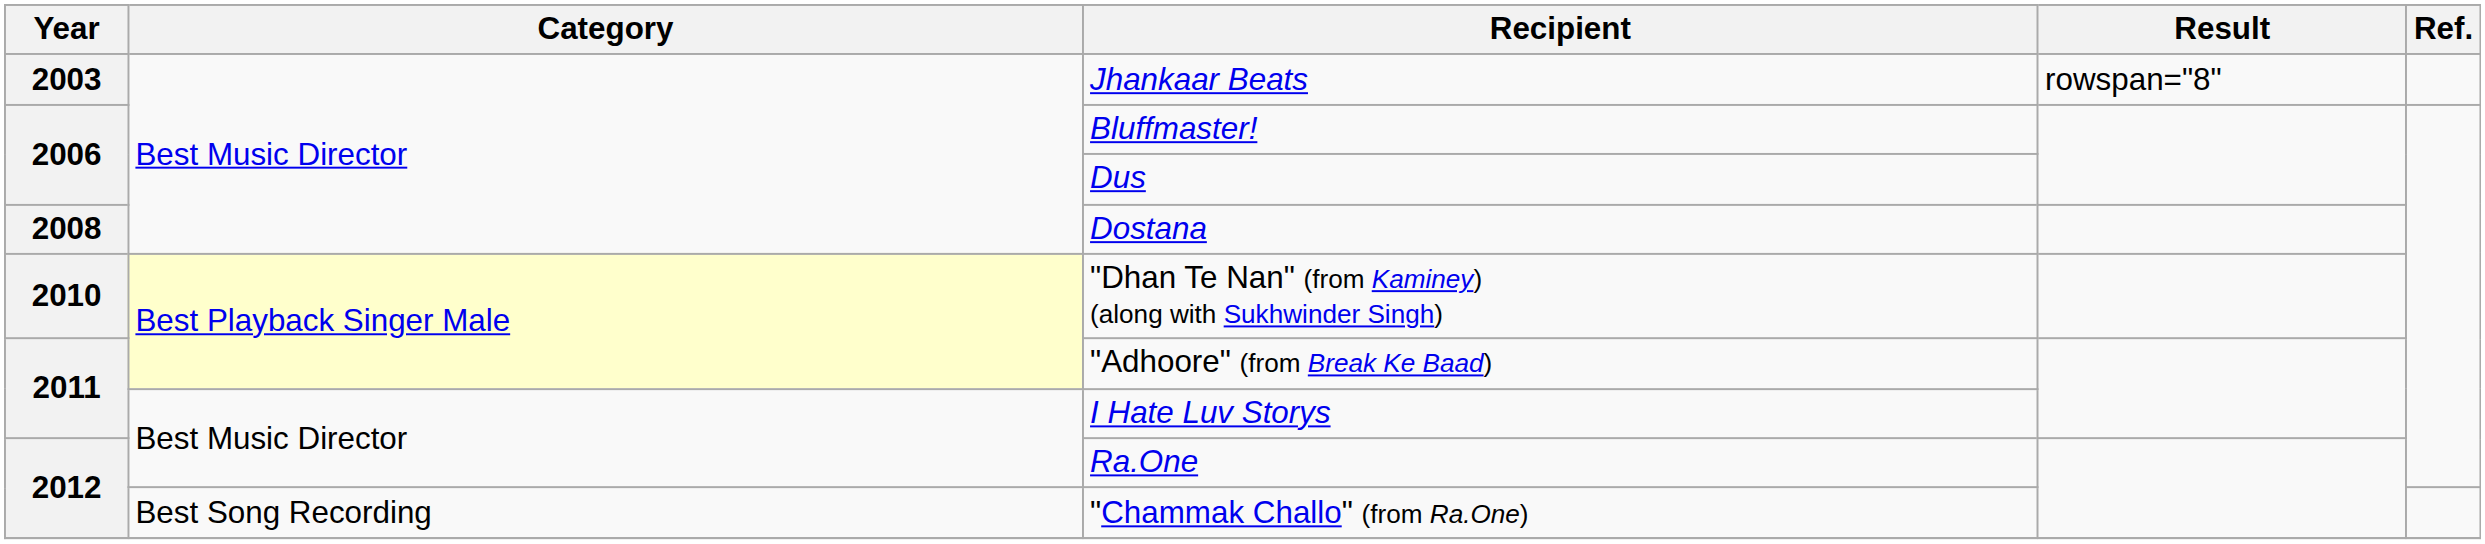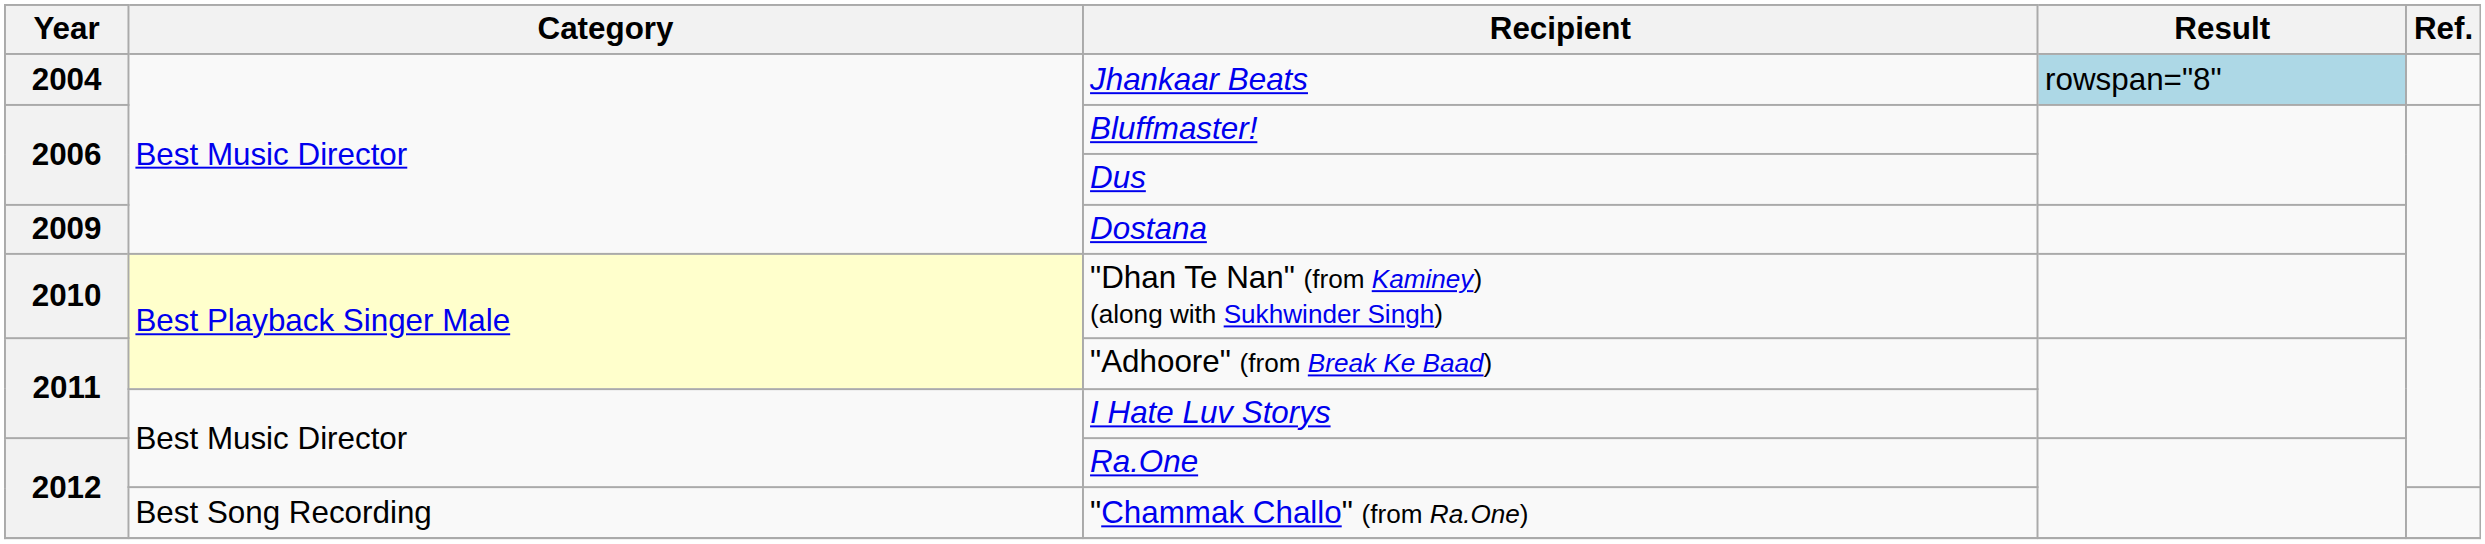Jhankaar Beats | Year: 2003 -> 2004
Jhankaar Beats | Result: no background -> lightblue background
Dostana | Year: 2008 -> 2009
